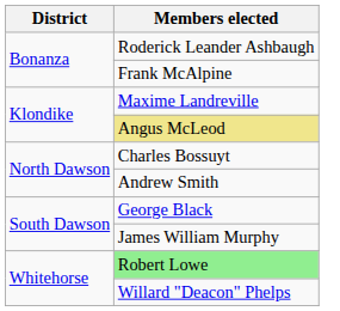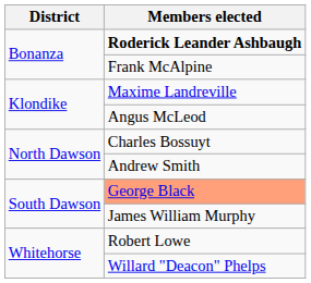Roderick Leander Ashbaugh | Members elected: normal -> bold
Angus McLeod | Members elected: khaki background -> no background
George Black | Members elected: no background -> lightsalmon background
Robert Lowe | Members elected: lightgreen background -> no background
